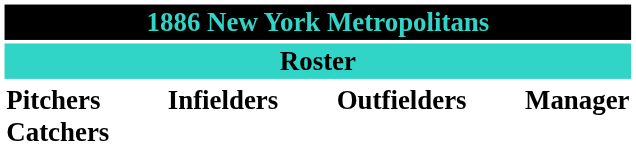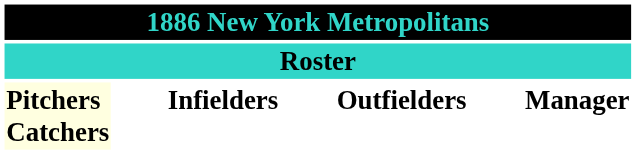Pitchers Catchers | column 1: no background -> lightyellow background
